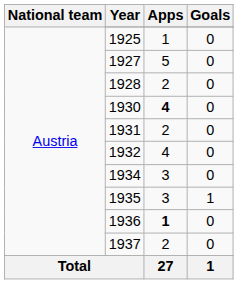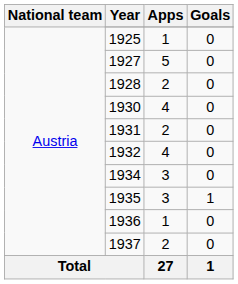1930 | Apps: bold -> normal
1936 | Apps: bold -> normal
